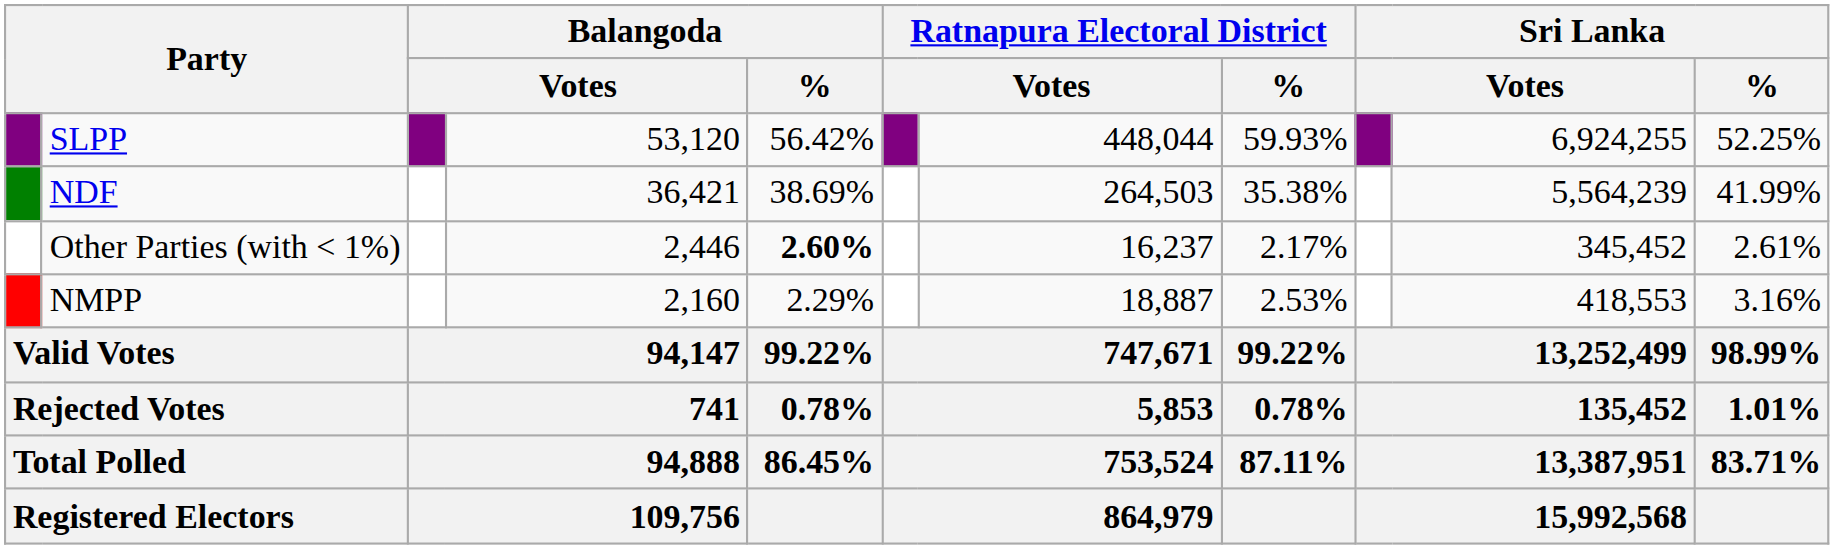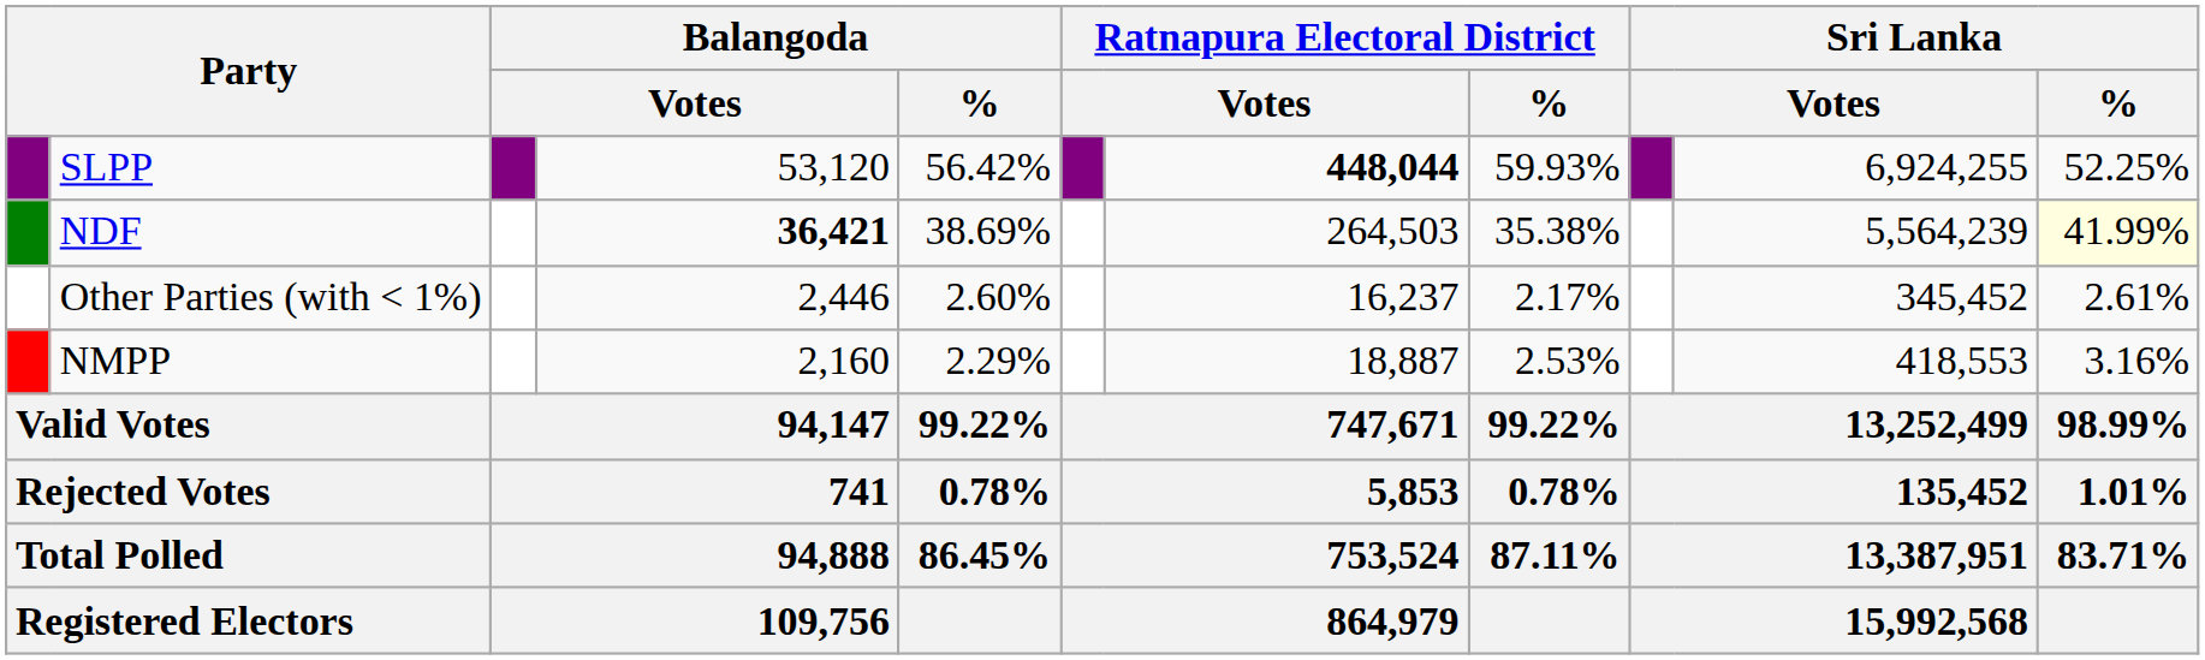SLPP | column 7: normal -> bold
NDF | column 4: normal -> bold
NDF | Sri Lanka / %: no background -> lightyellow background
Other Parties (with < 1%) | Balangoda / %: bold -> normal
